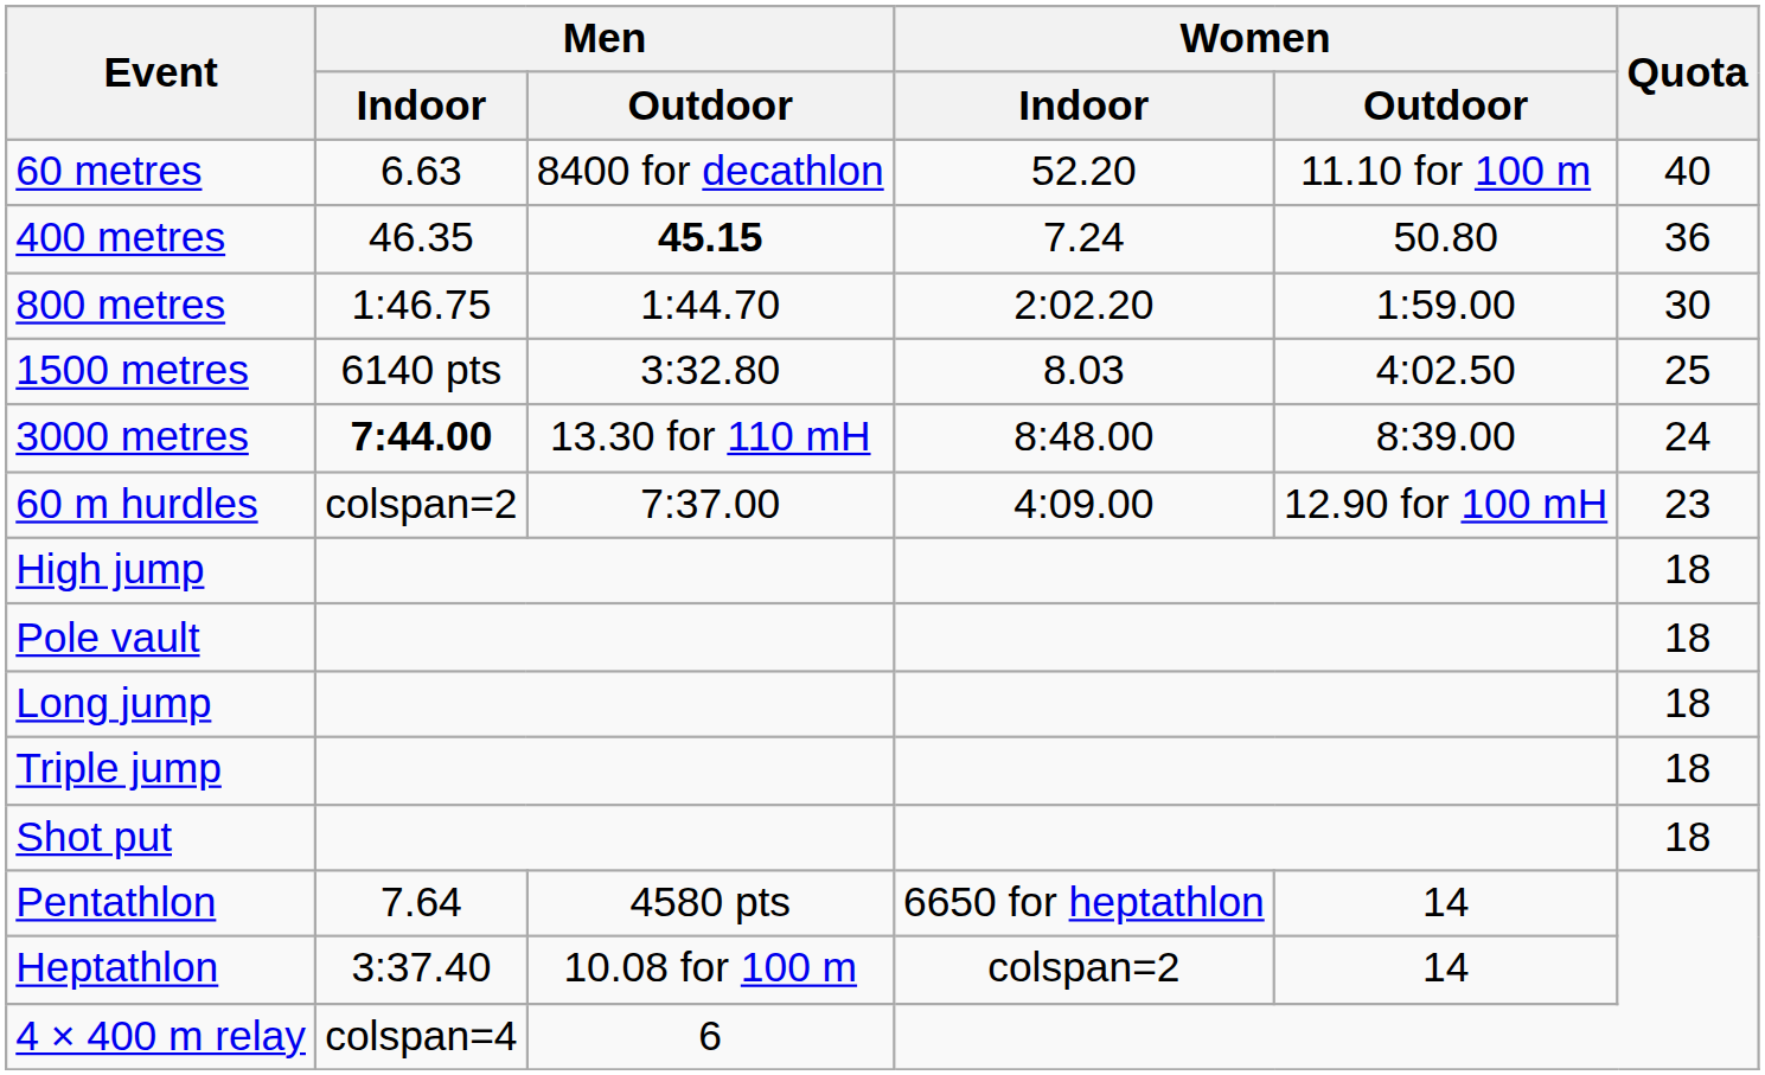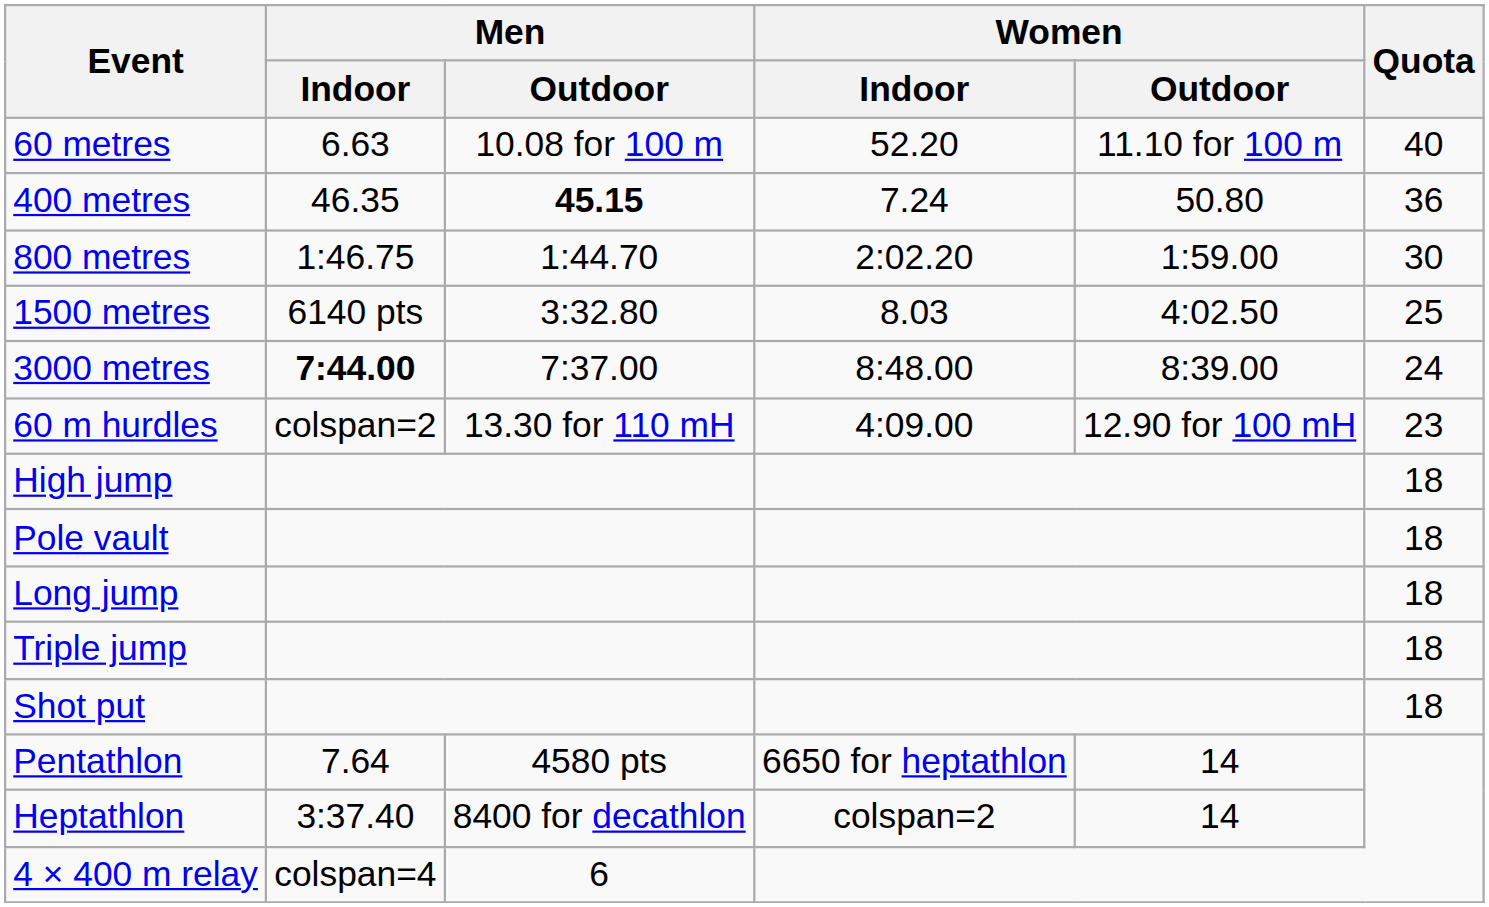60 metres | Men / Outdoor: 8400 for decathlon -> 10.08 for 100 m
3000 metres | Men / Outdoor: 13.30 for 110 mH -> 7:37.00
60 m hurdles | Men / Outdoor: 7:37.00 -> 13.30 for 110 mH
Heptathlon | Men / Outdoor: 10.08 for 100 m -> 8400 for decathlon
